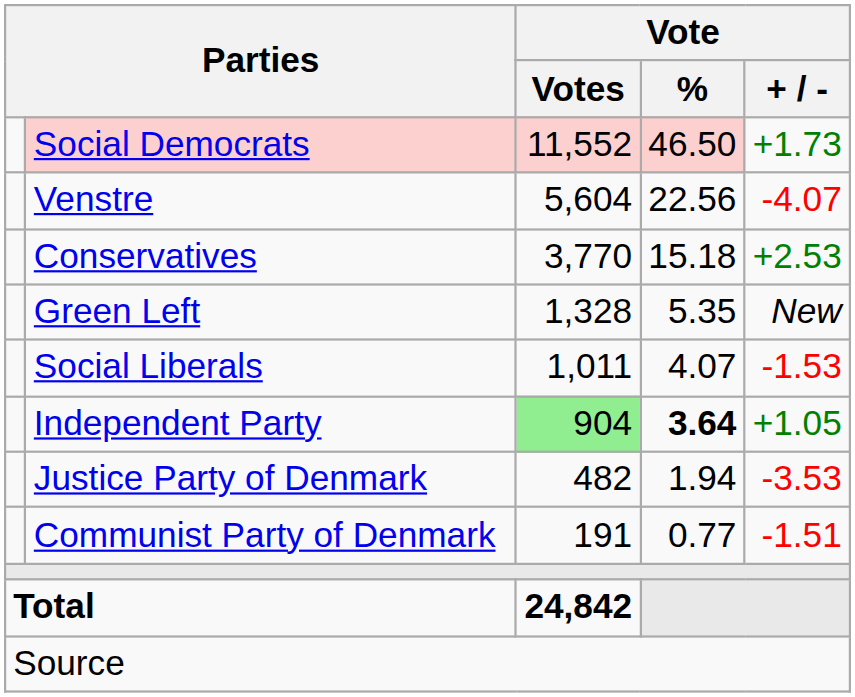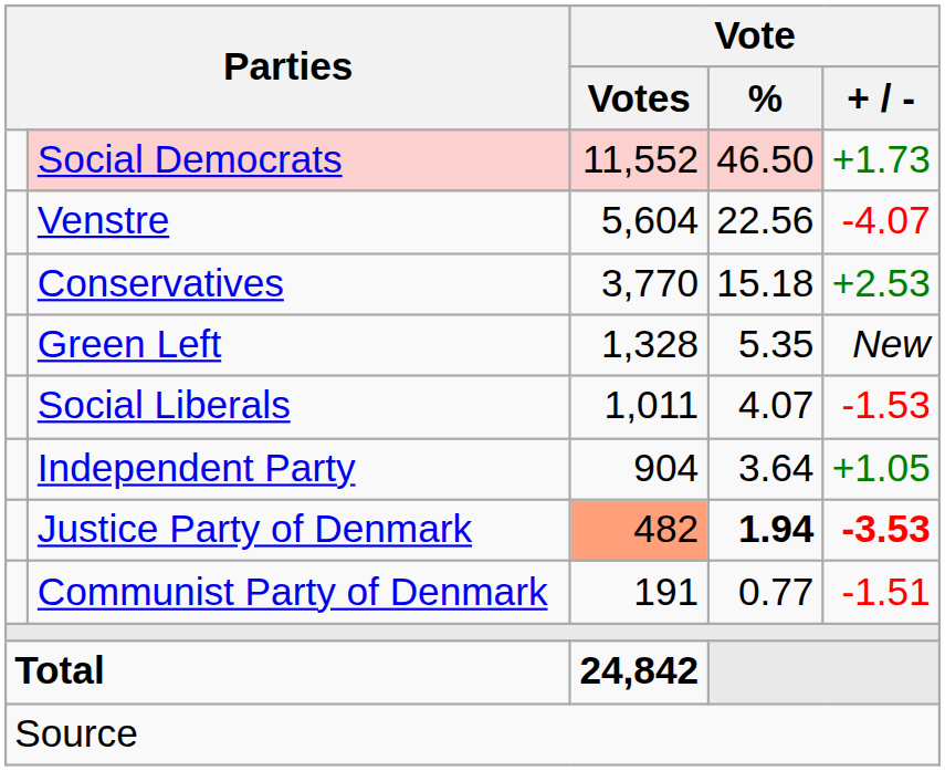Independent Party | Vote / Votes: lightgreen background -> no background
Independent Party | Vote / %: bold -> normal
Justice Party of Denmark | Vote / Votes: no background -> lightsalmon background
Justice Party of Denmark | Vote / %: normal -> bold
Justice Party of Denmark | Vote / + / -: normal -> bold
